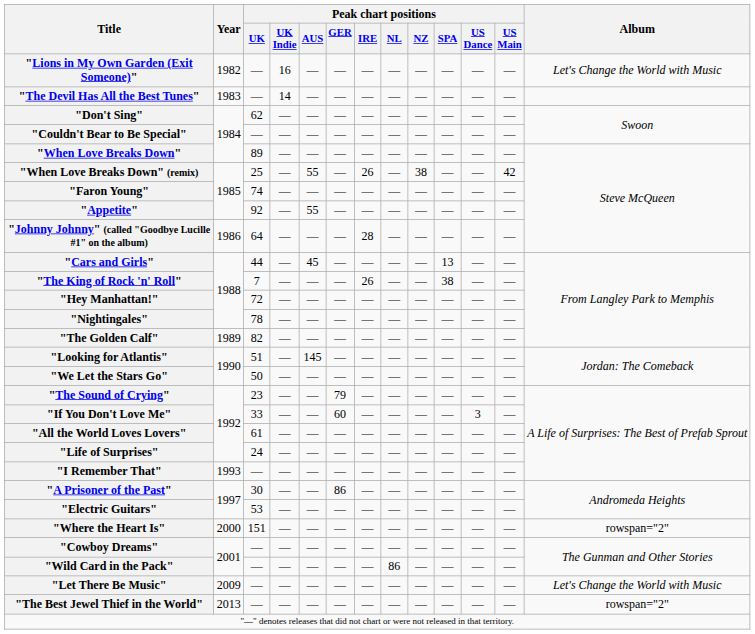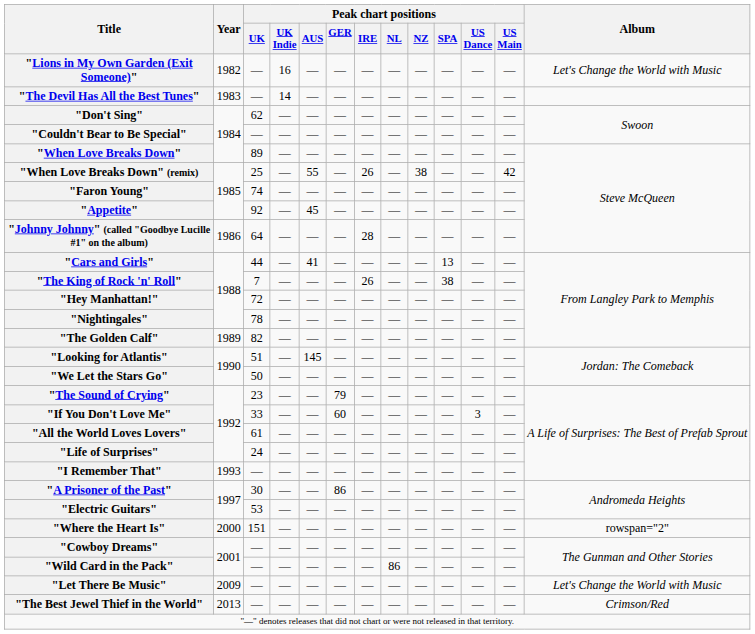"Appetite" | Peak chart positions / AUS: 55 -> 45
"Cars and Girls" | Peak chart positions / AUS: 45 -> 41
"The Best Jewel Thief in the World" | Album: rowspan="2" -> Crimson/Red
